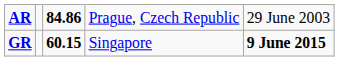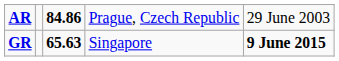GR | column 3: 60.15 -> 65.63
